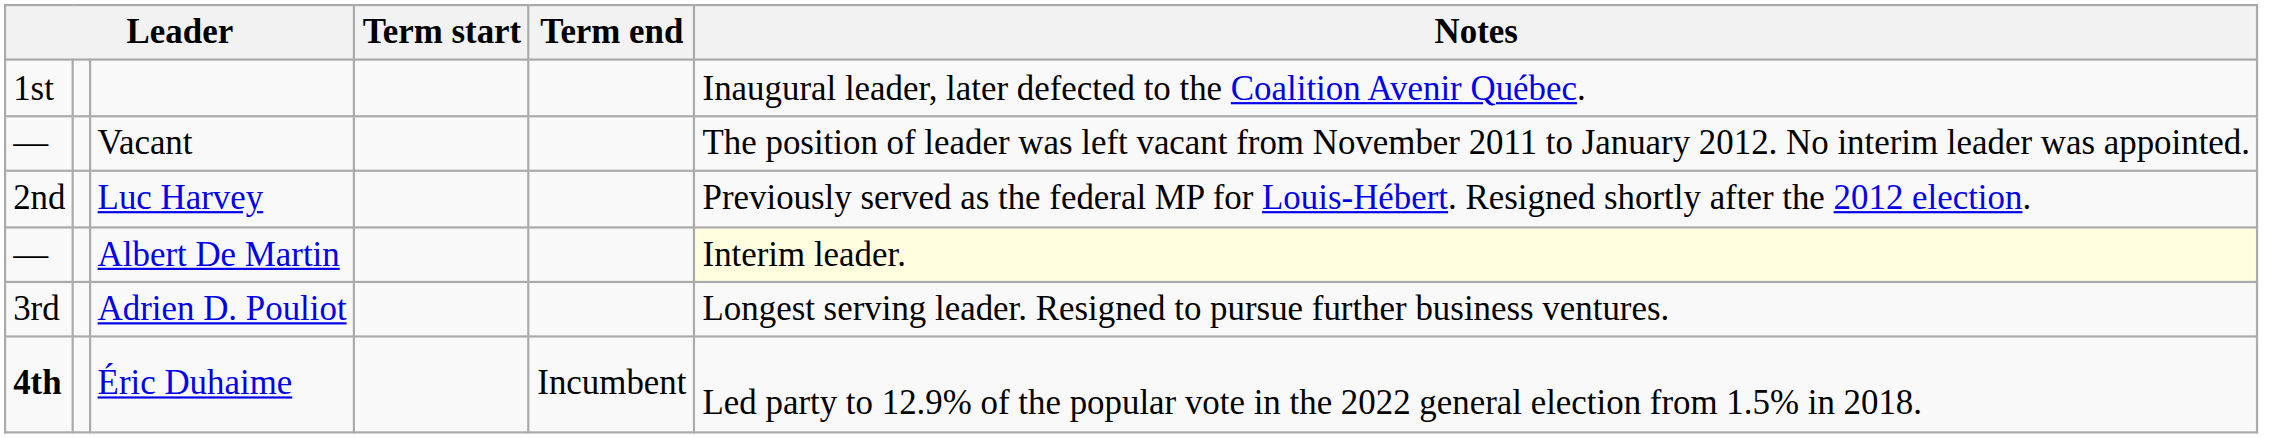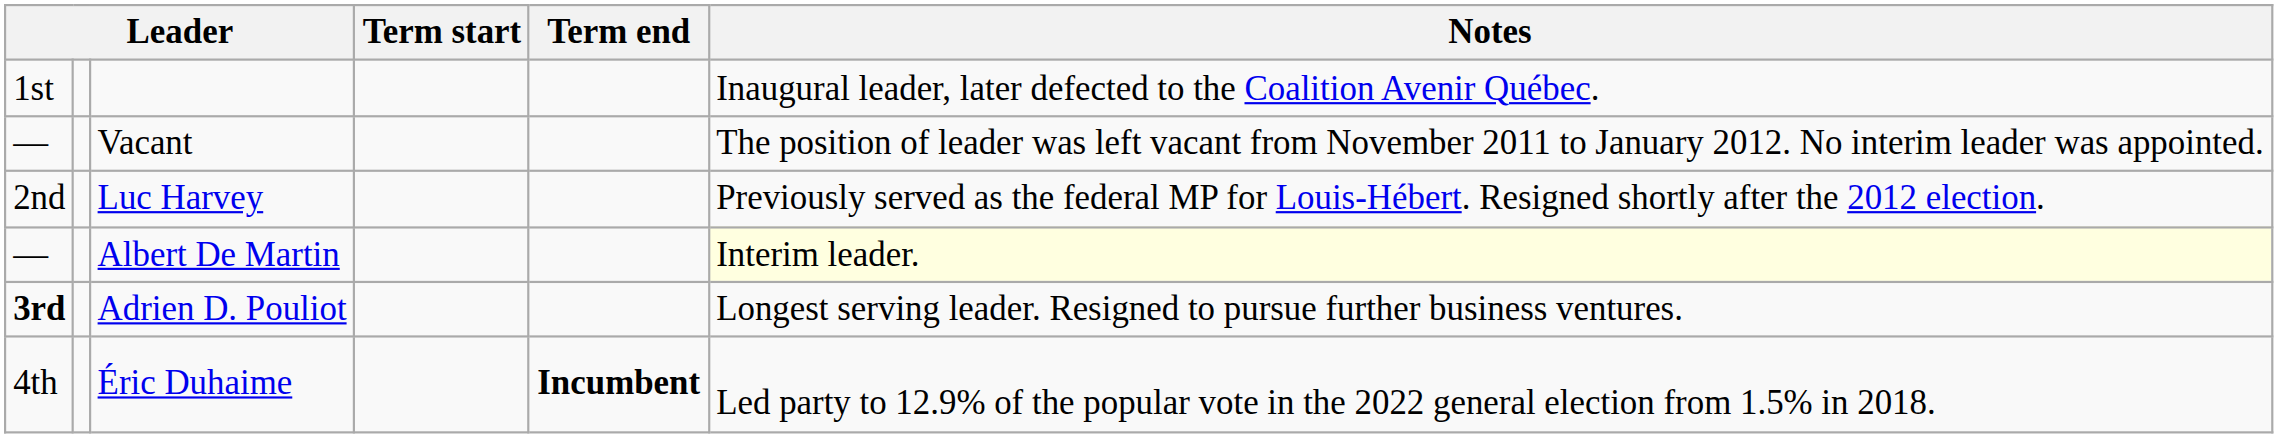Adrien D. Pouliot | column 1: normal -> bold
Éric Duhaime | column 1: bold -> normal
Éric Duhaime | Term end: normal -> bold
